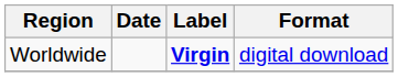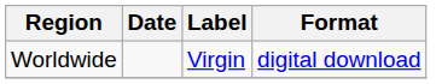Worldwide | Label: bold -> normal
